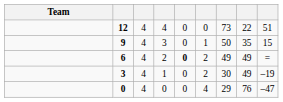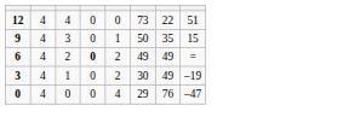- column: Team
